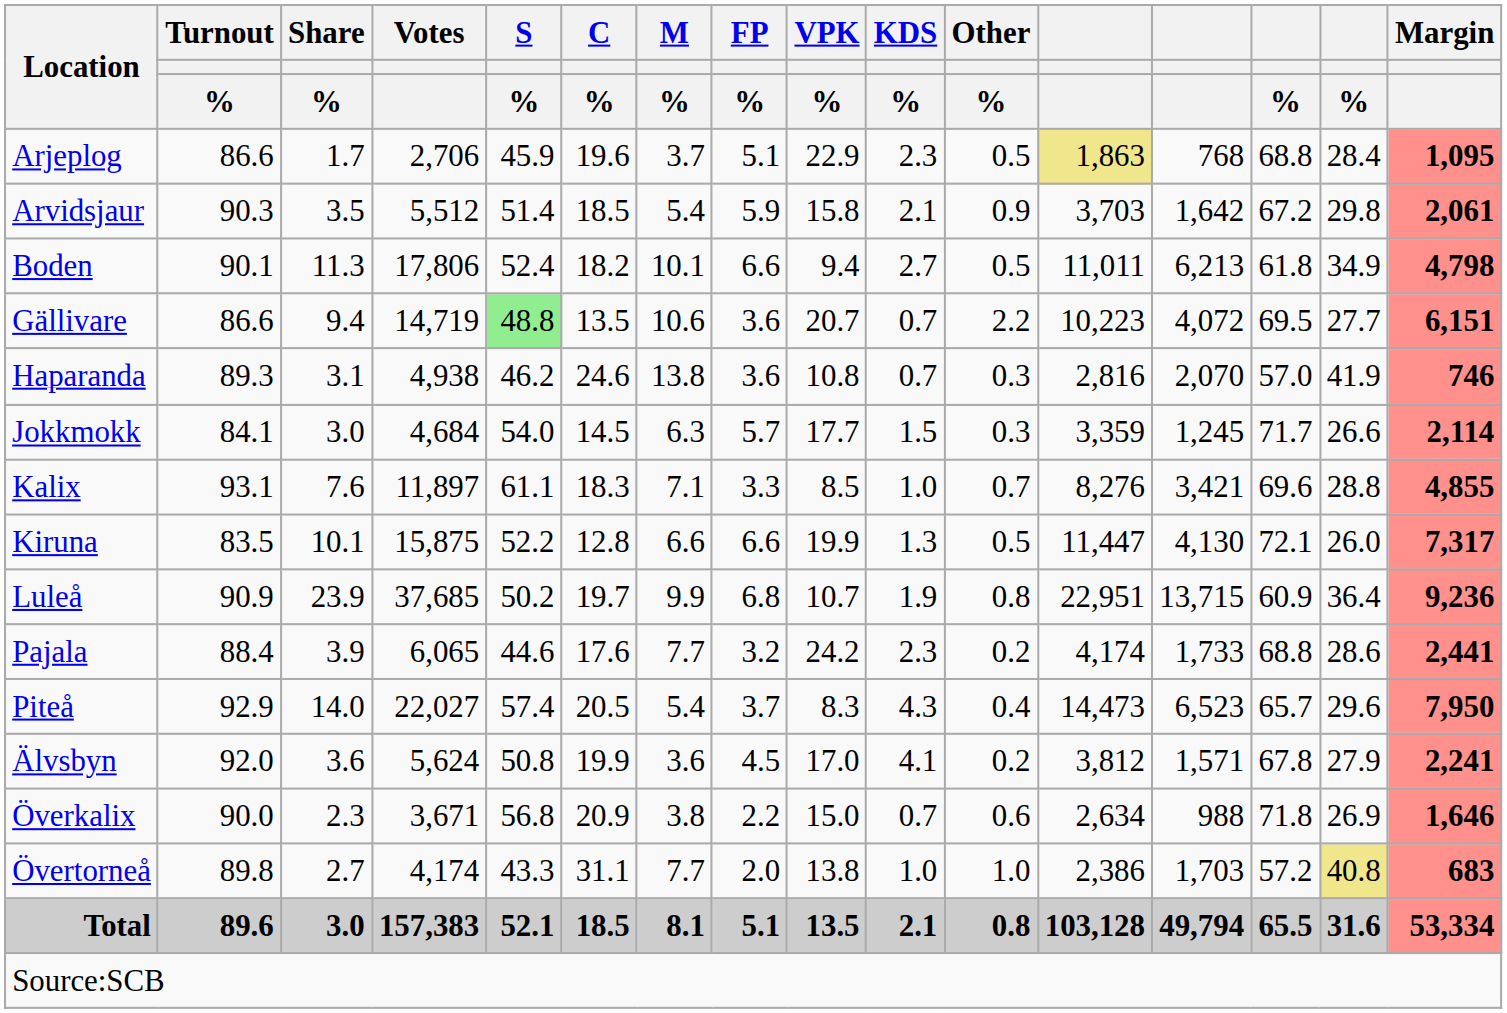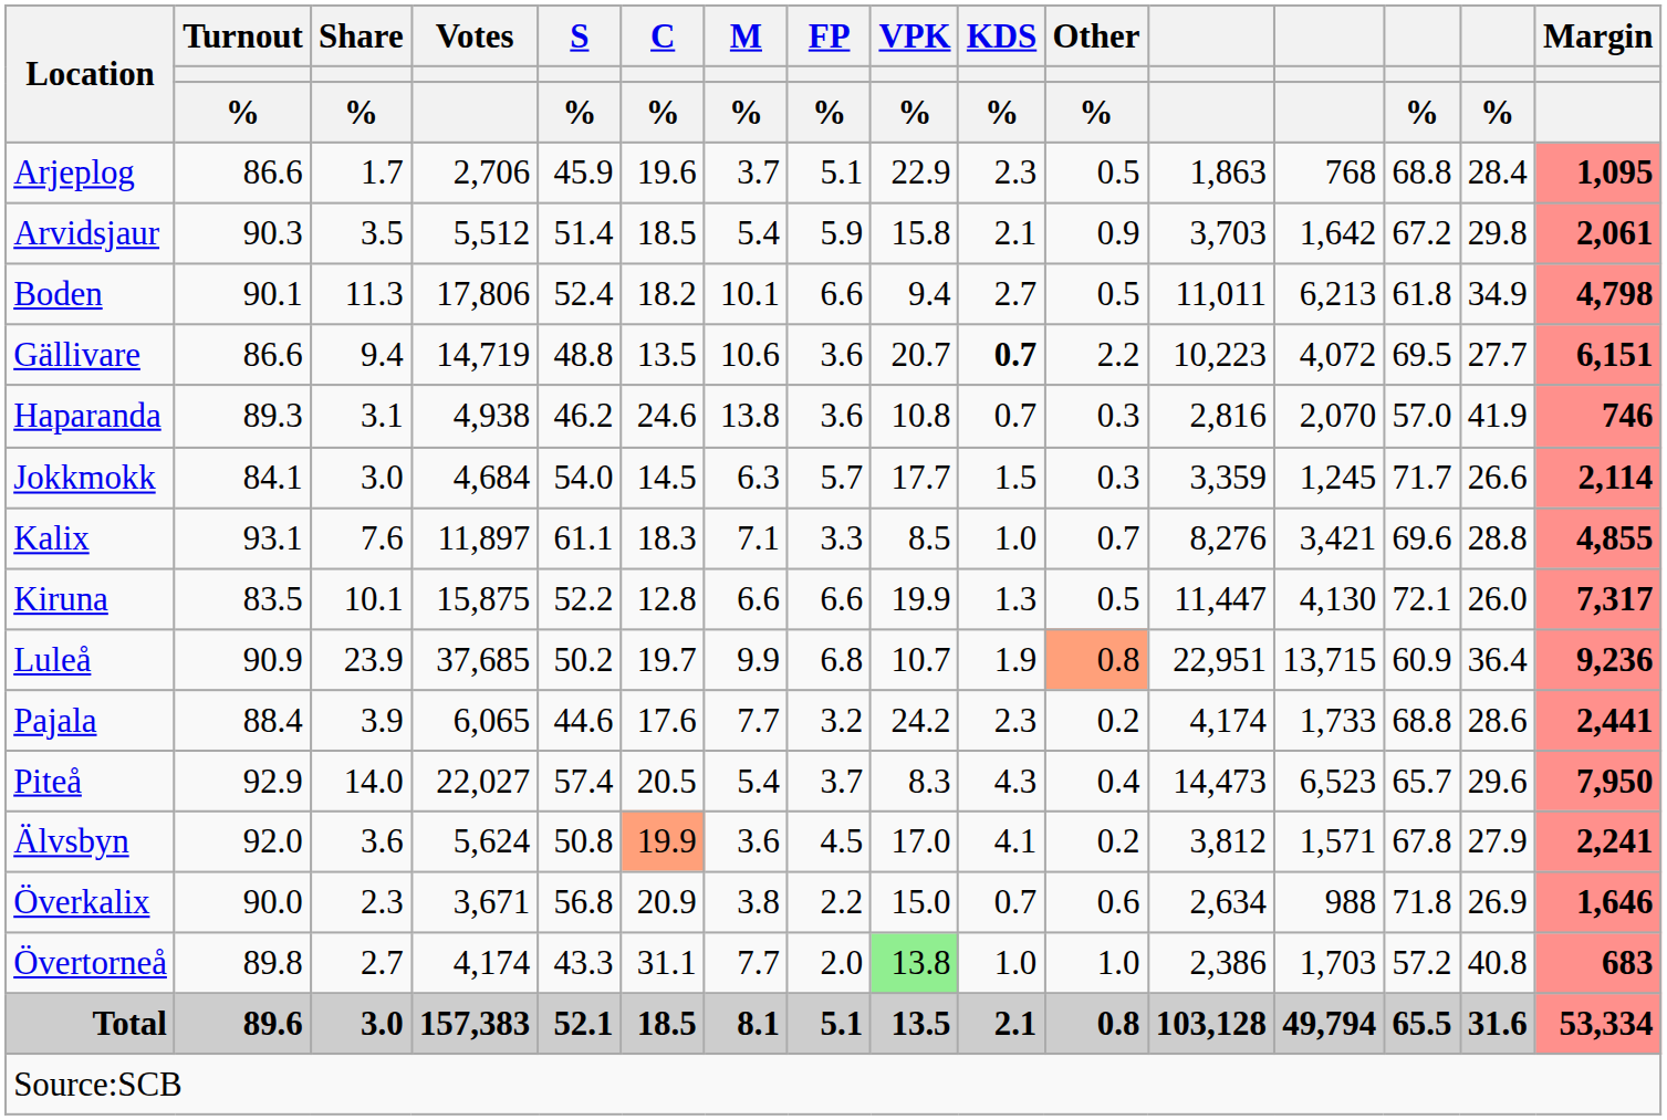Arjeplog | column 12: khaki background -> no background
Gällivare | S / %: lightgreen background -> no background
Gällivare | KDS / %: normal -> bold
Luleå | Other / %: no background -> lightsalmon background
Älvsbyn | C / %: no background -> lightsalmon background
Övertorneå | VPK / %: no background -> lightgreen background
Övertorneå | column 15: khaki background -> no background
